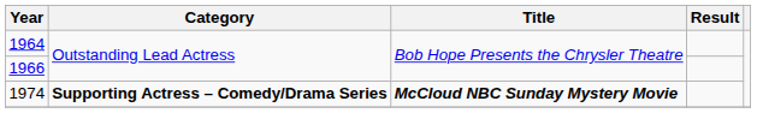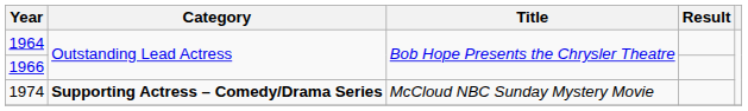1974 | Title: bold -> normal
